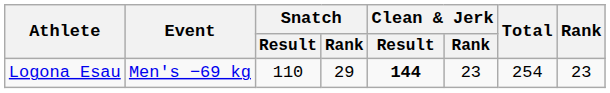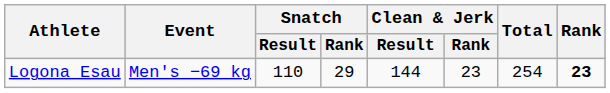Logona Esau | Clean & Jerk / Result: bold -> normal
Logona Esau | Rank: normal -> bold
